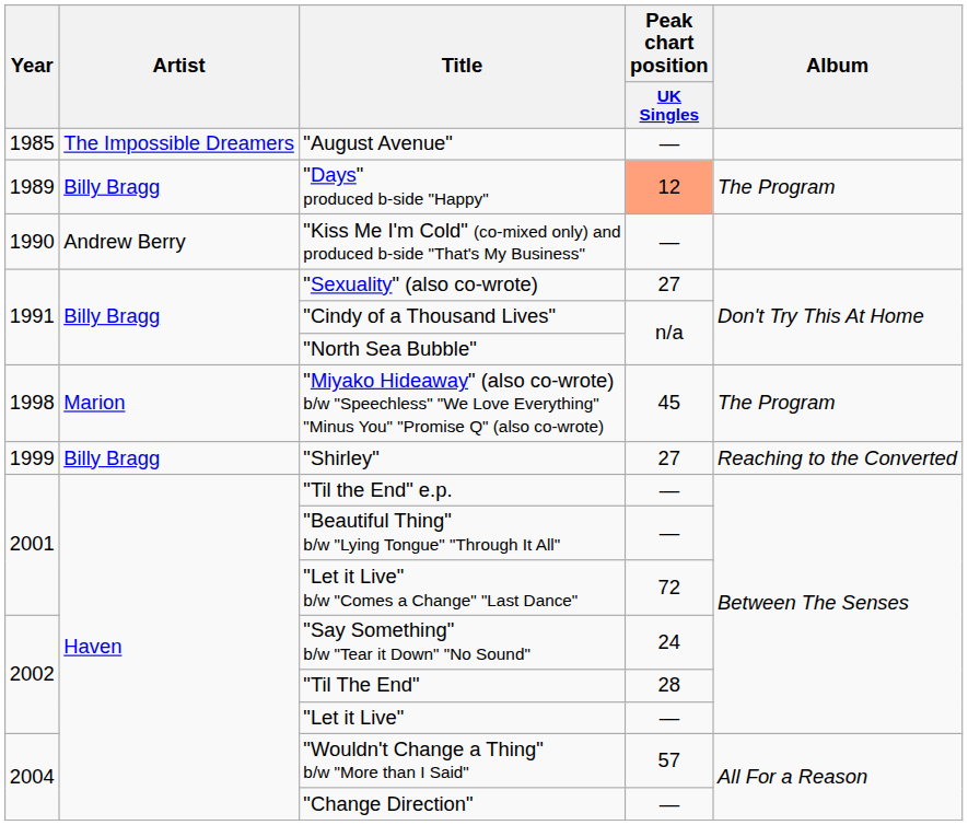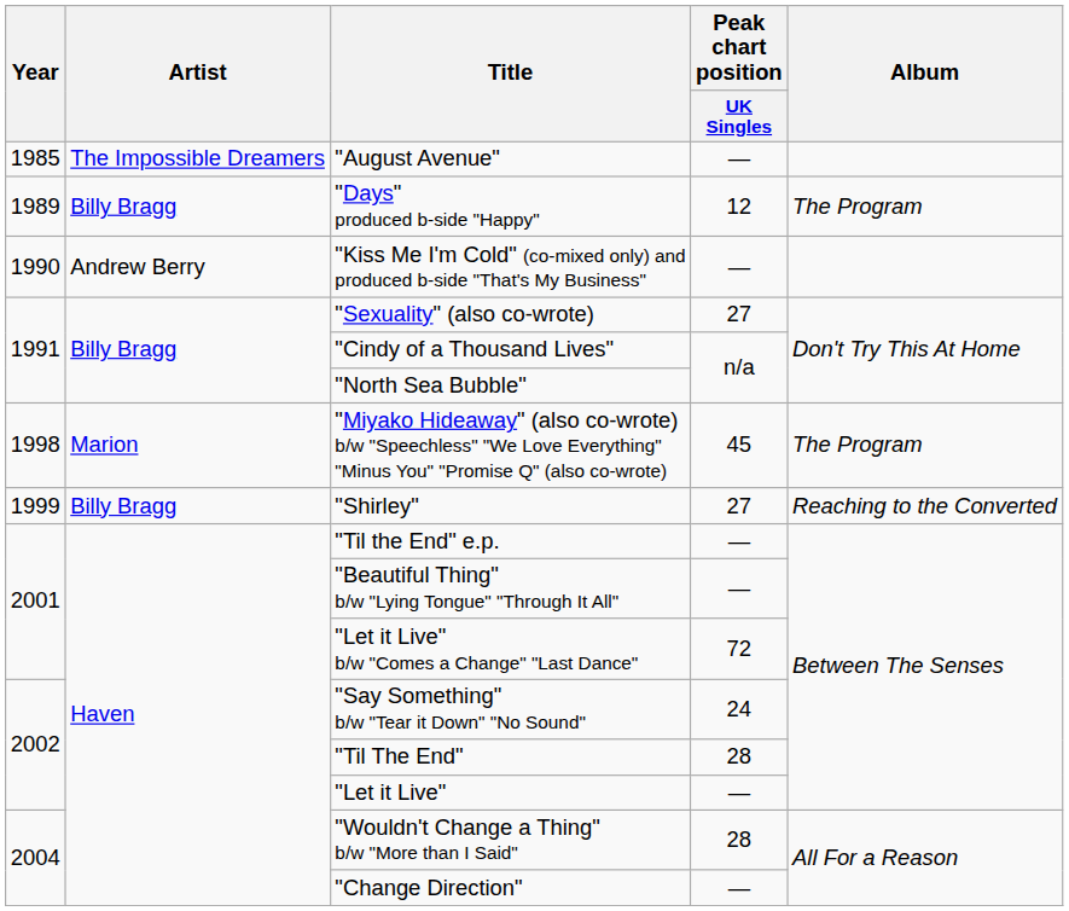"Days" produced b-side "Happy" | Peak chart position / UK Singles: lightsalmon background -> no background
"Wouldn't Change a Thing" b/w "More than I Said" | Peak chart position / UK Singles: 57 -> 28
